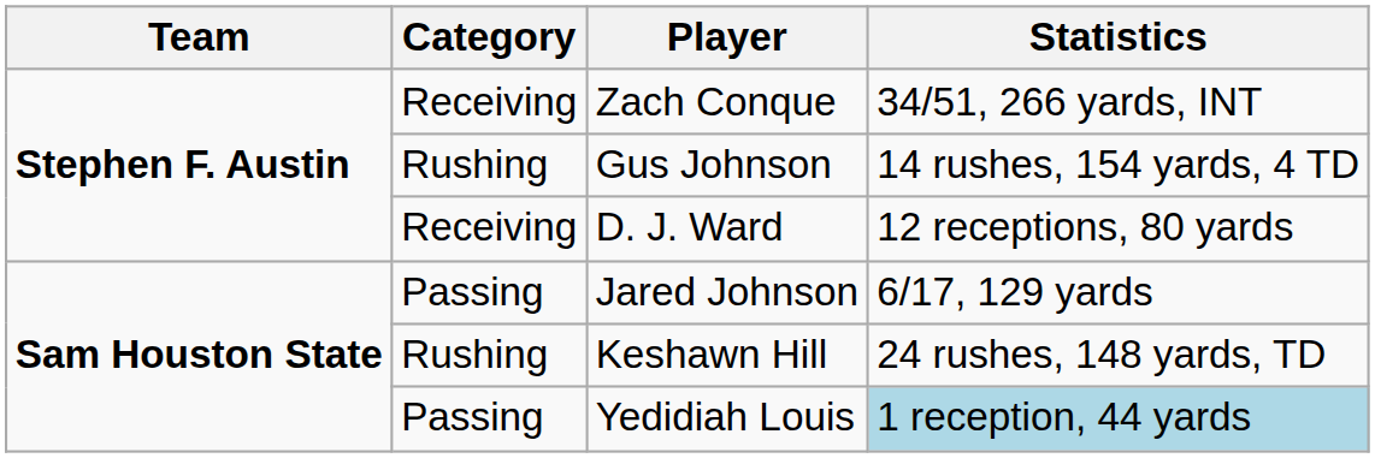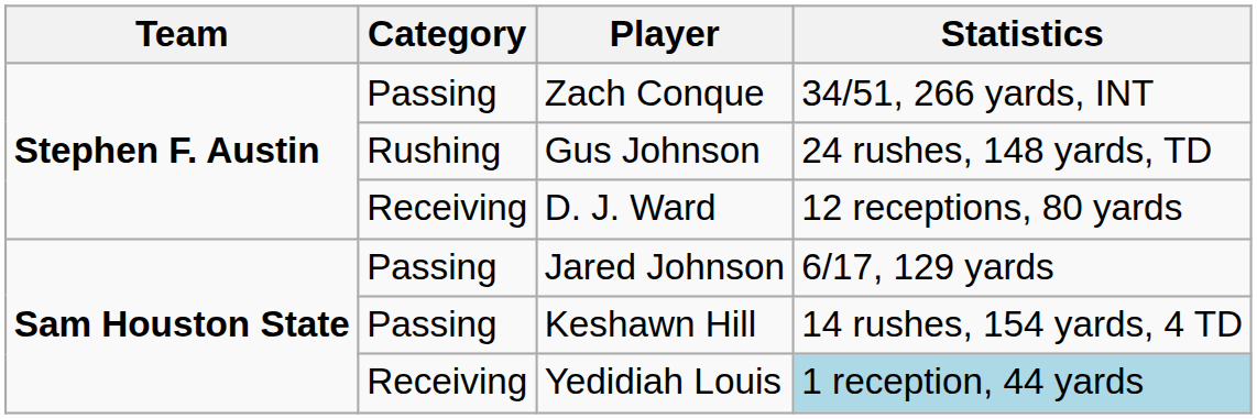Zach Conque | Category: Receiving -> Passing
Gus Johnson | Statistics: 14 rushes, 154 yards, 4 TD -> 24 rushes, 148 yards, TD
Keshawn Hill | Category: Rushing -> Passing
Keshawn Hill | Statistics: 24 rushes, 148 yards, TD -> 14 rushes, 154 yards, 4 TD
Yedidiah Louis | Category: Passing -> Receiving
